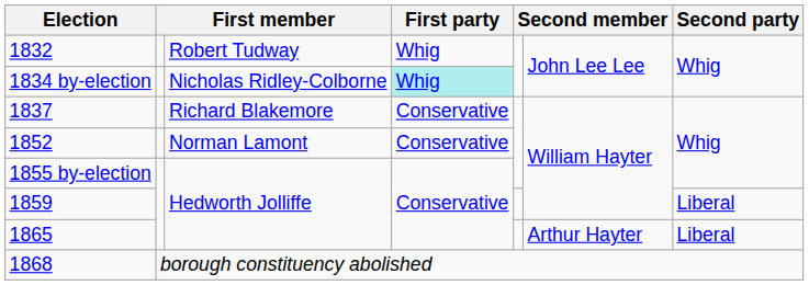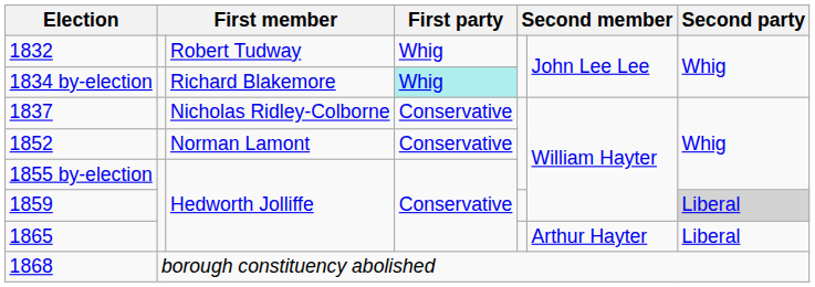1834 by-election | column 3: Nicholas Ridley-Colborne -> Richard Blakemore
1837 | column 3: Richard Blakemore -> Nicholas Ridley-Colborne
1859 | Second party: no background -> lightgrey background
